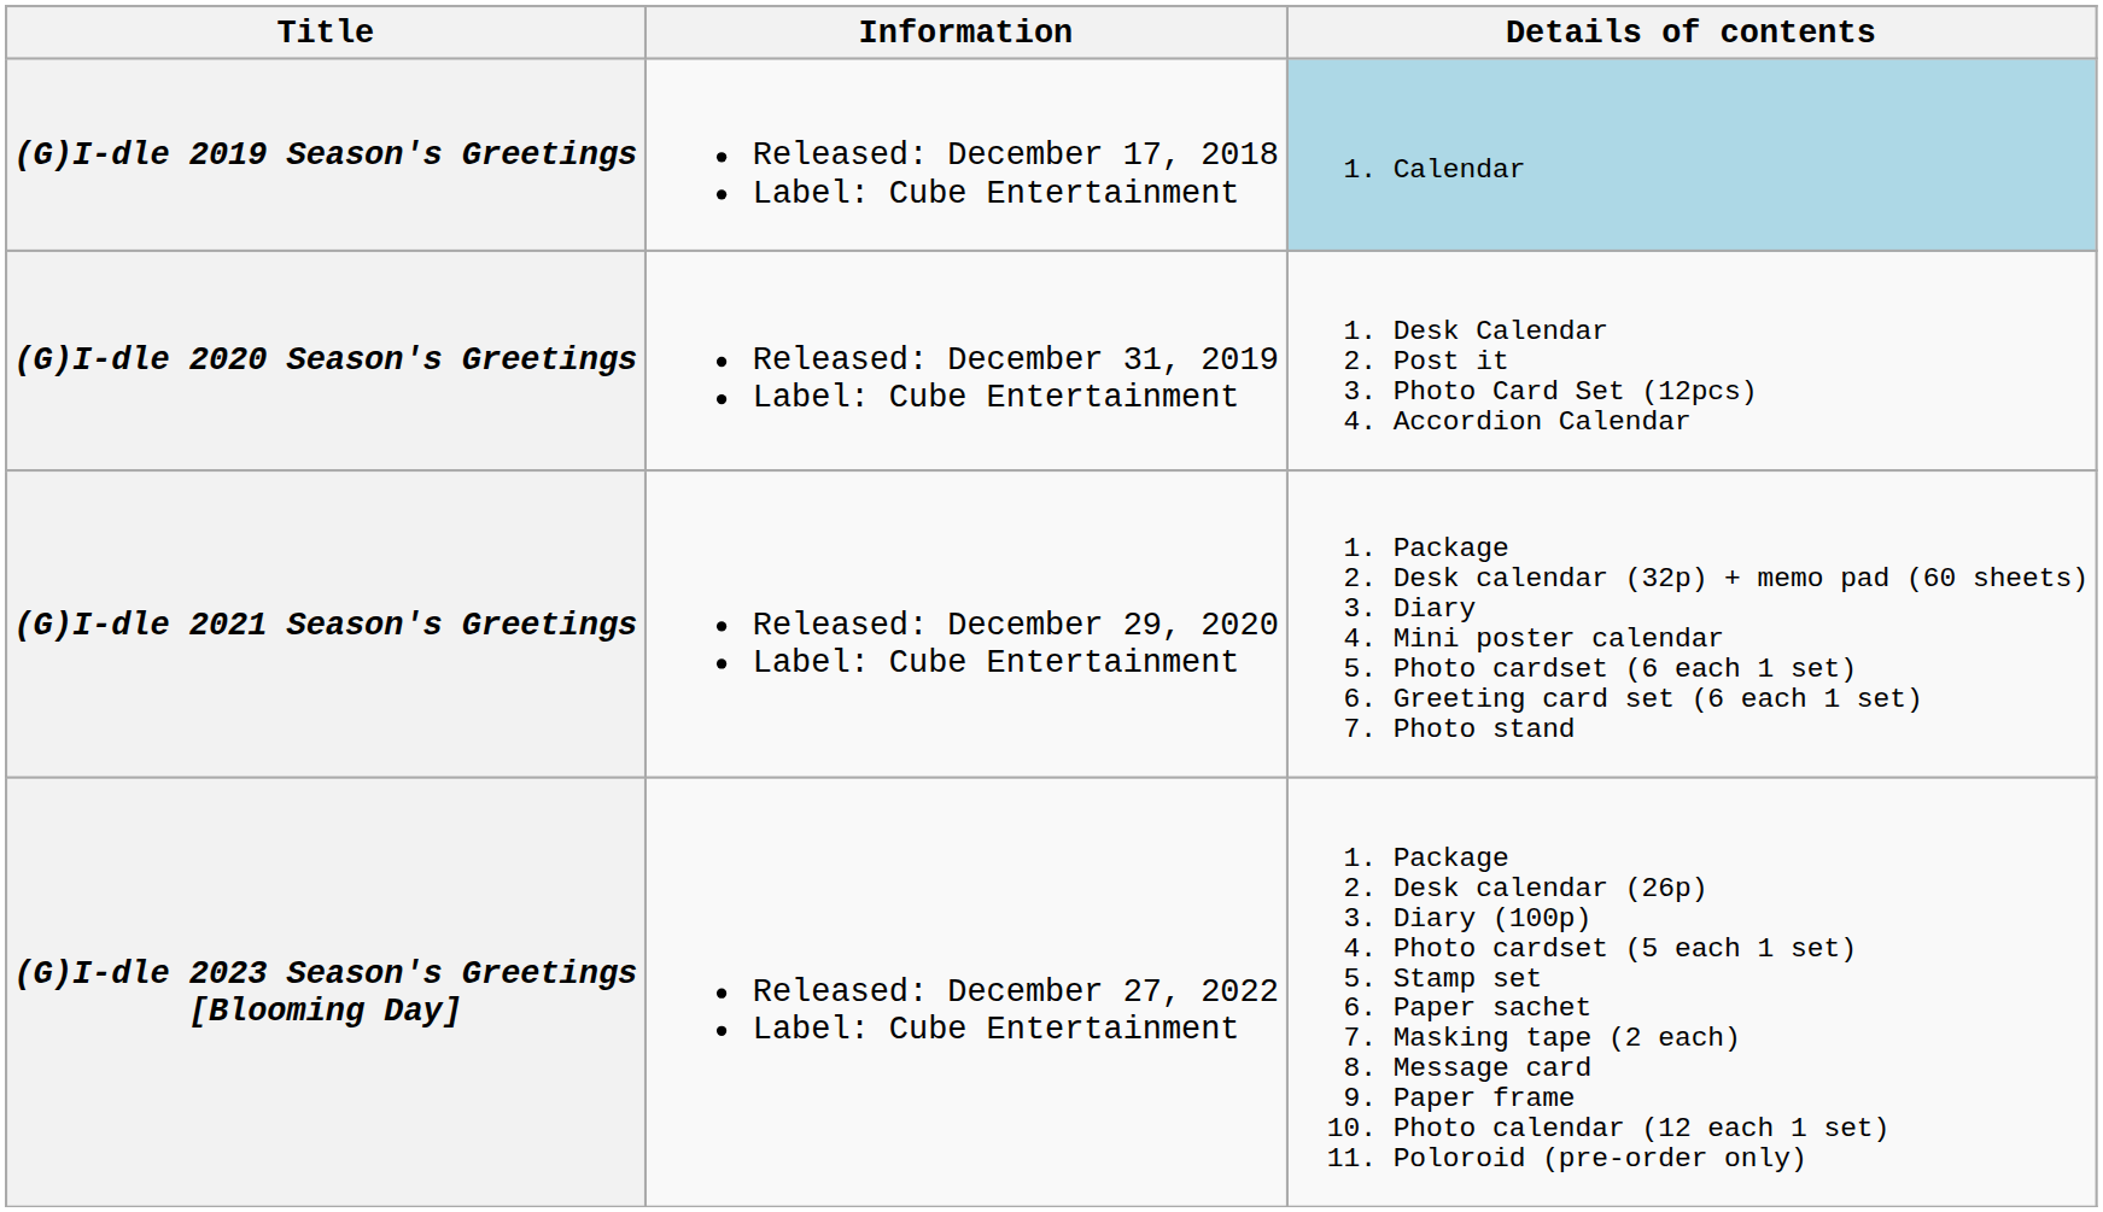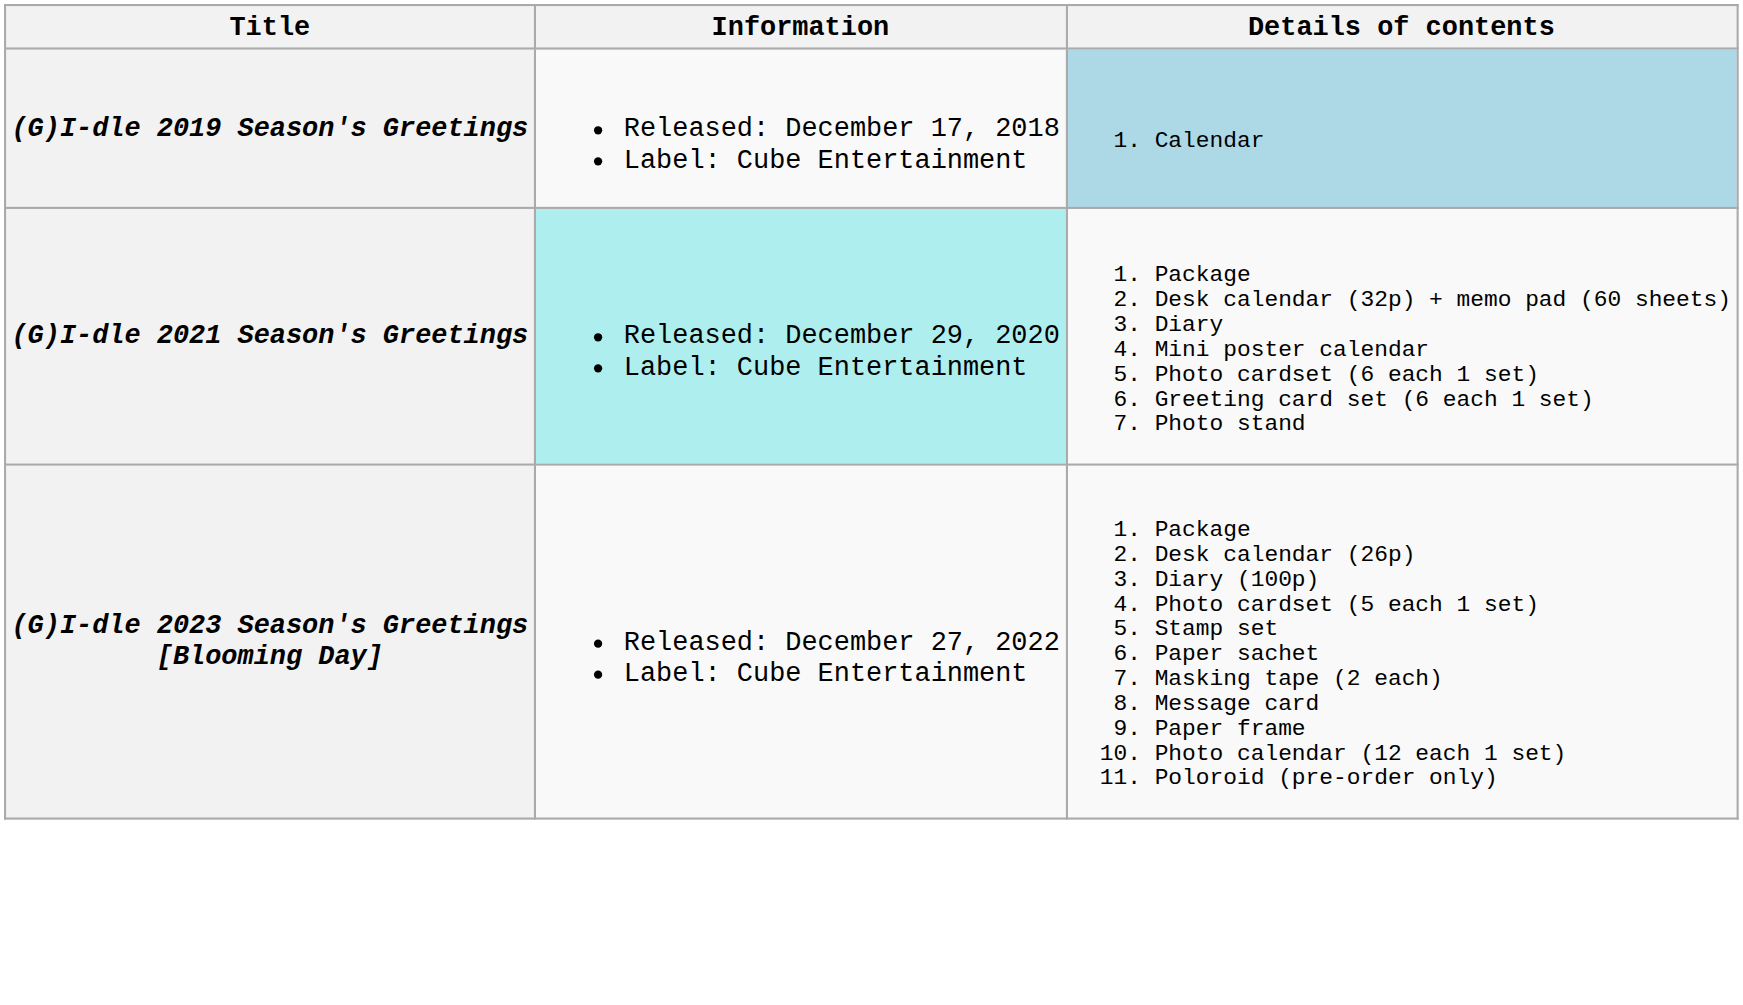- row: (G)I-dle 2020 Season's Greetings | Released: December 31, 2019 Label: Cube Entertainment | Desk Calendar Post it Photo Card Set (12pcs) Accordion Calendar
(G)I-dle 2021 Season's Greetings | Information: no background -> paleturquoise background
